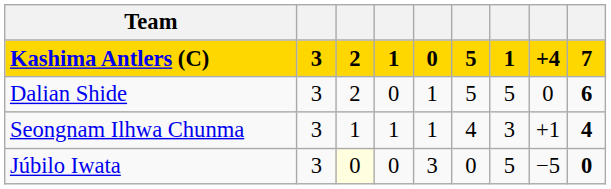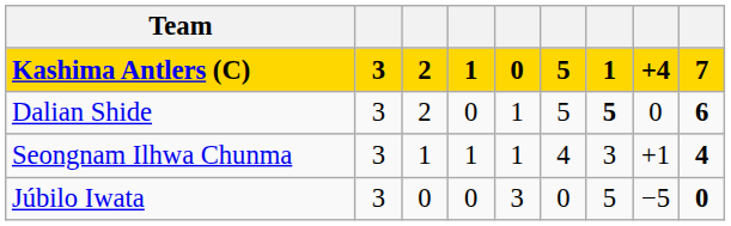Dalian Shide | column 7: normal -> bold
Júbilo Iwata | column 3: lightyellow background -> no background
